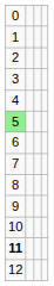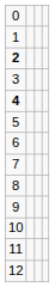2 | column 1: normal -> bold
4 | column 1: normal -> bold
5 | column 1: lightgreen background -> no background
11 | column 1: bold -> normal
